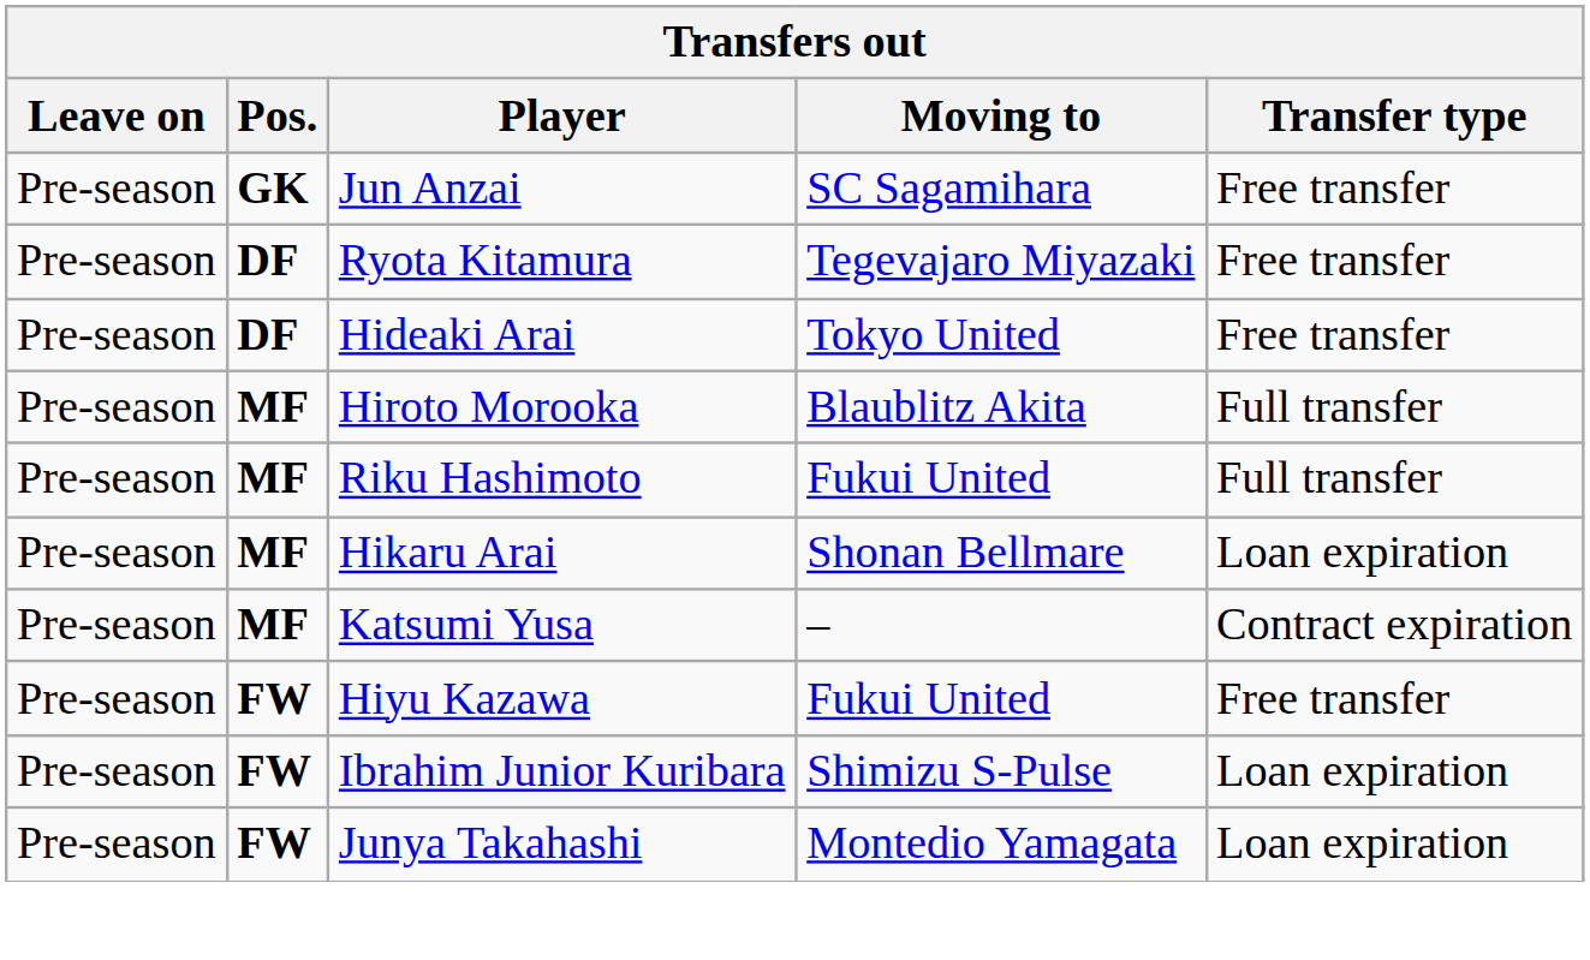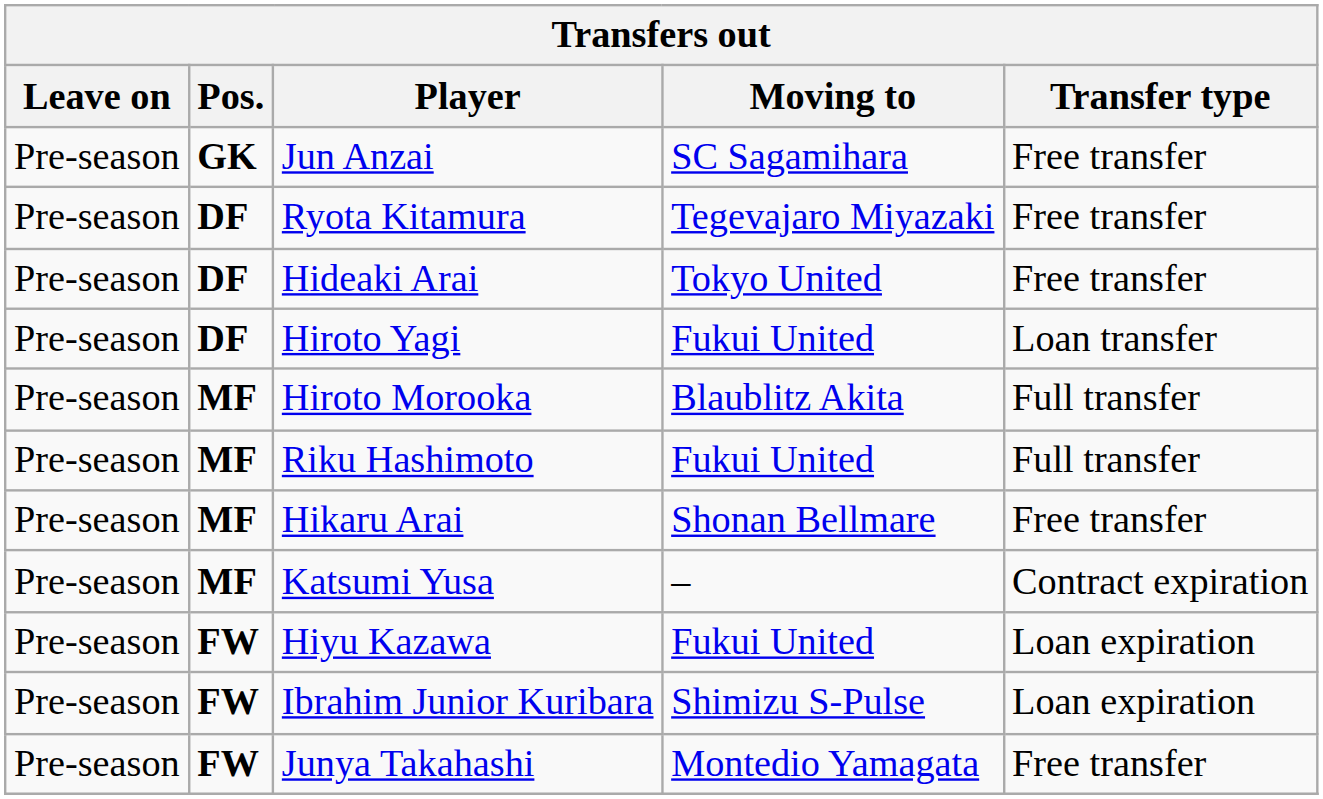+ row: Pre-season | DF | Hiroto Yagi | Fukui United | Loan transfer
Hikaru Arai | Transfer type: Loan expiration -> Free transfer
Hiyu Kazawa | Transfer type: Free transfer -> Loan expiration
Junya Takahashi | Transfer type: Loan expiration -> Free transfer
